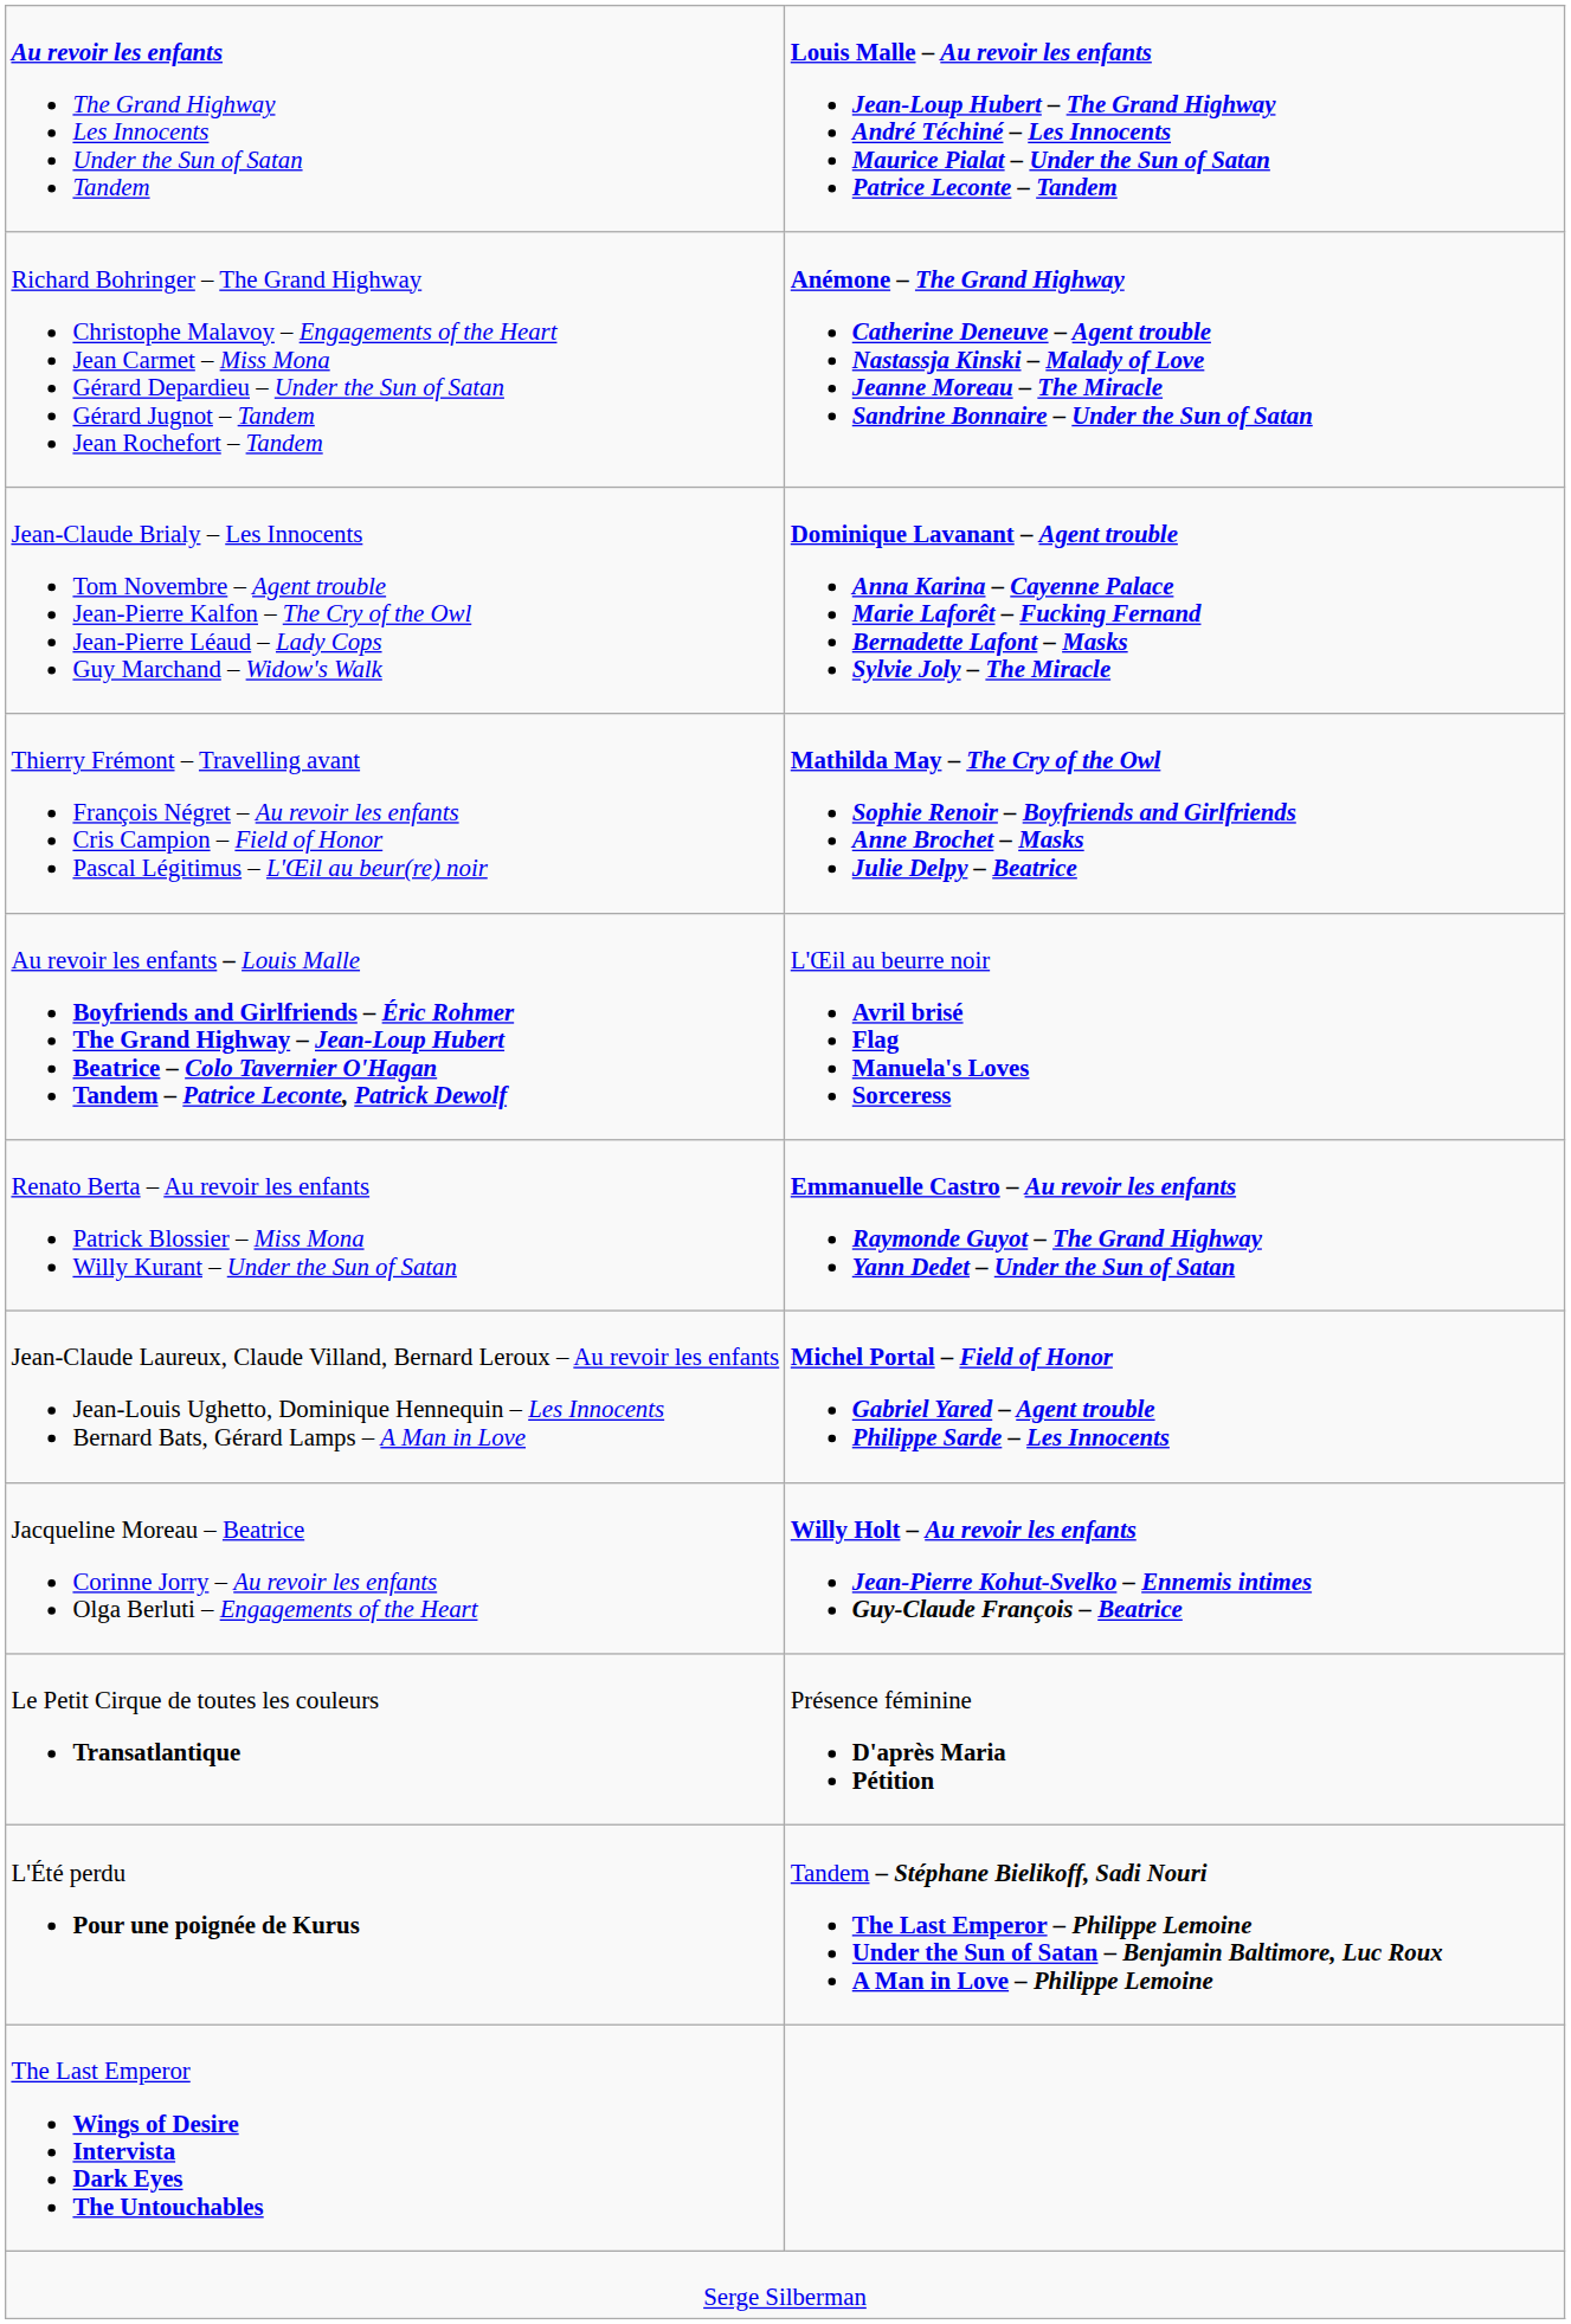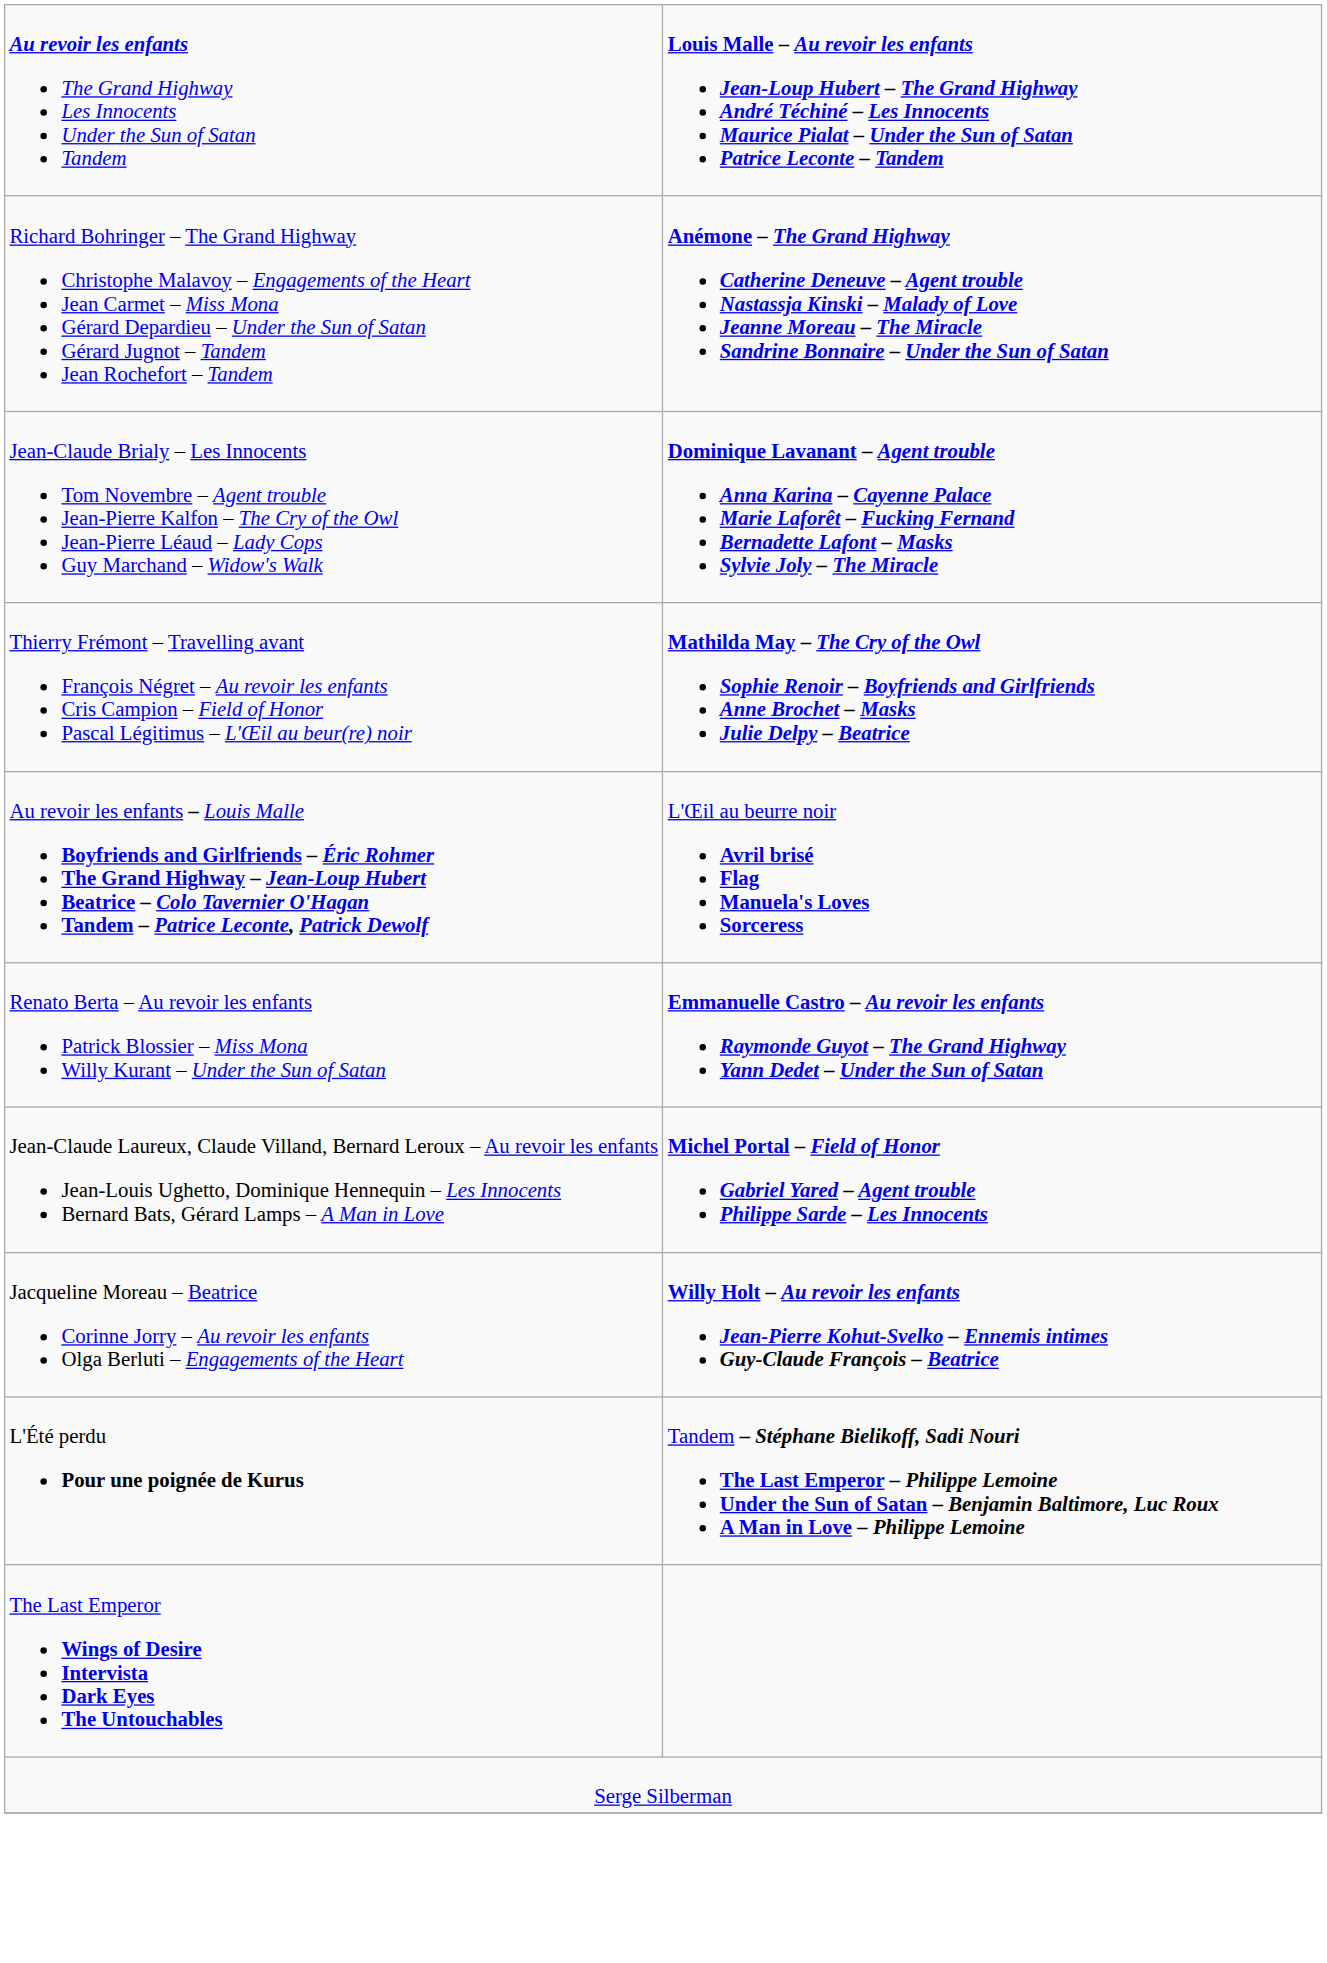- row: Le Petit Cirque de toutes les couleurs Transatlantique | Présence féminine D'après Maria Pétition
